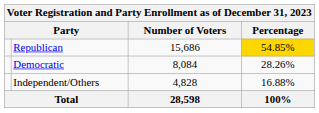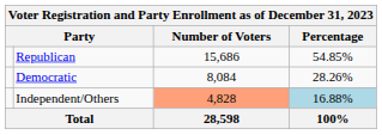Republican | Percentage: gold background -> no background
Independent/Others | Number of Voters: no background -> lightsalmon background
Independent/Others | Percentage: no background -> lightblue background
